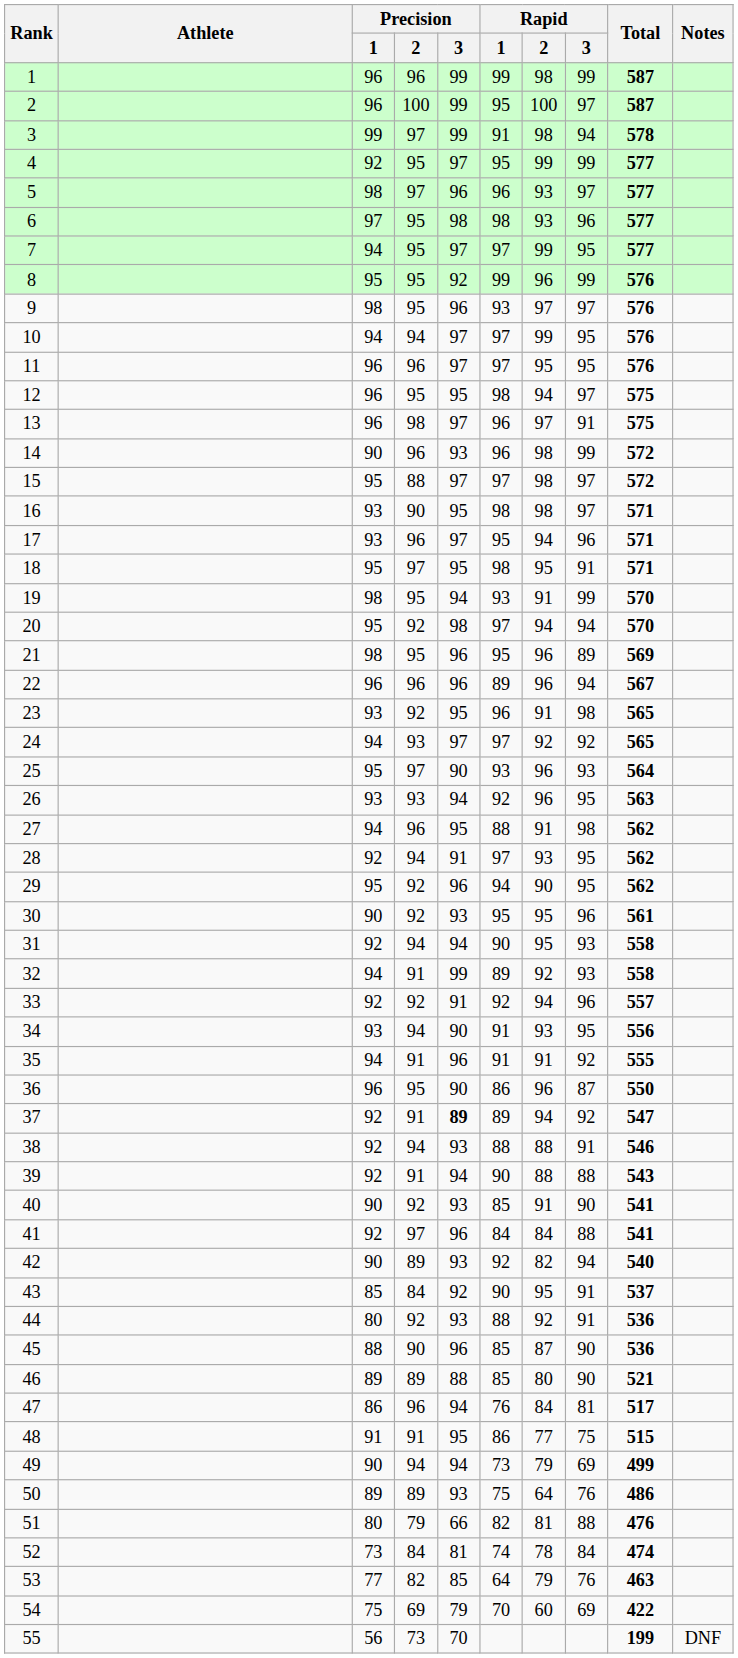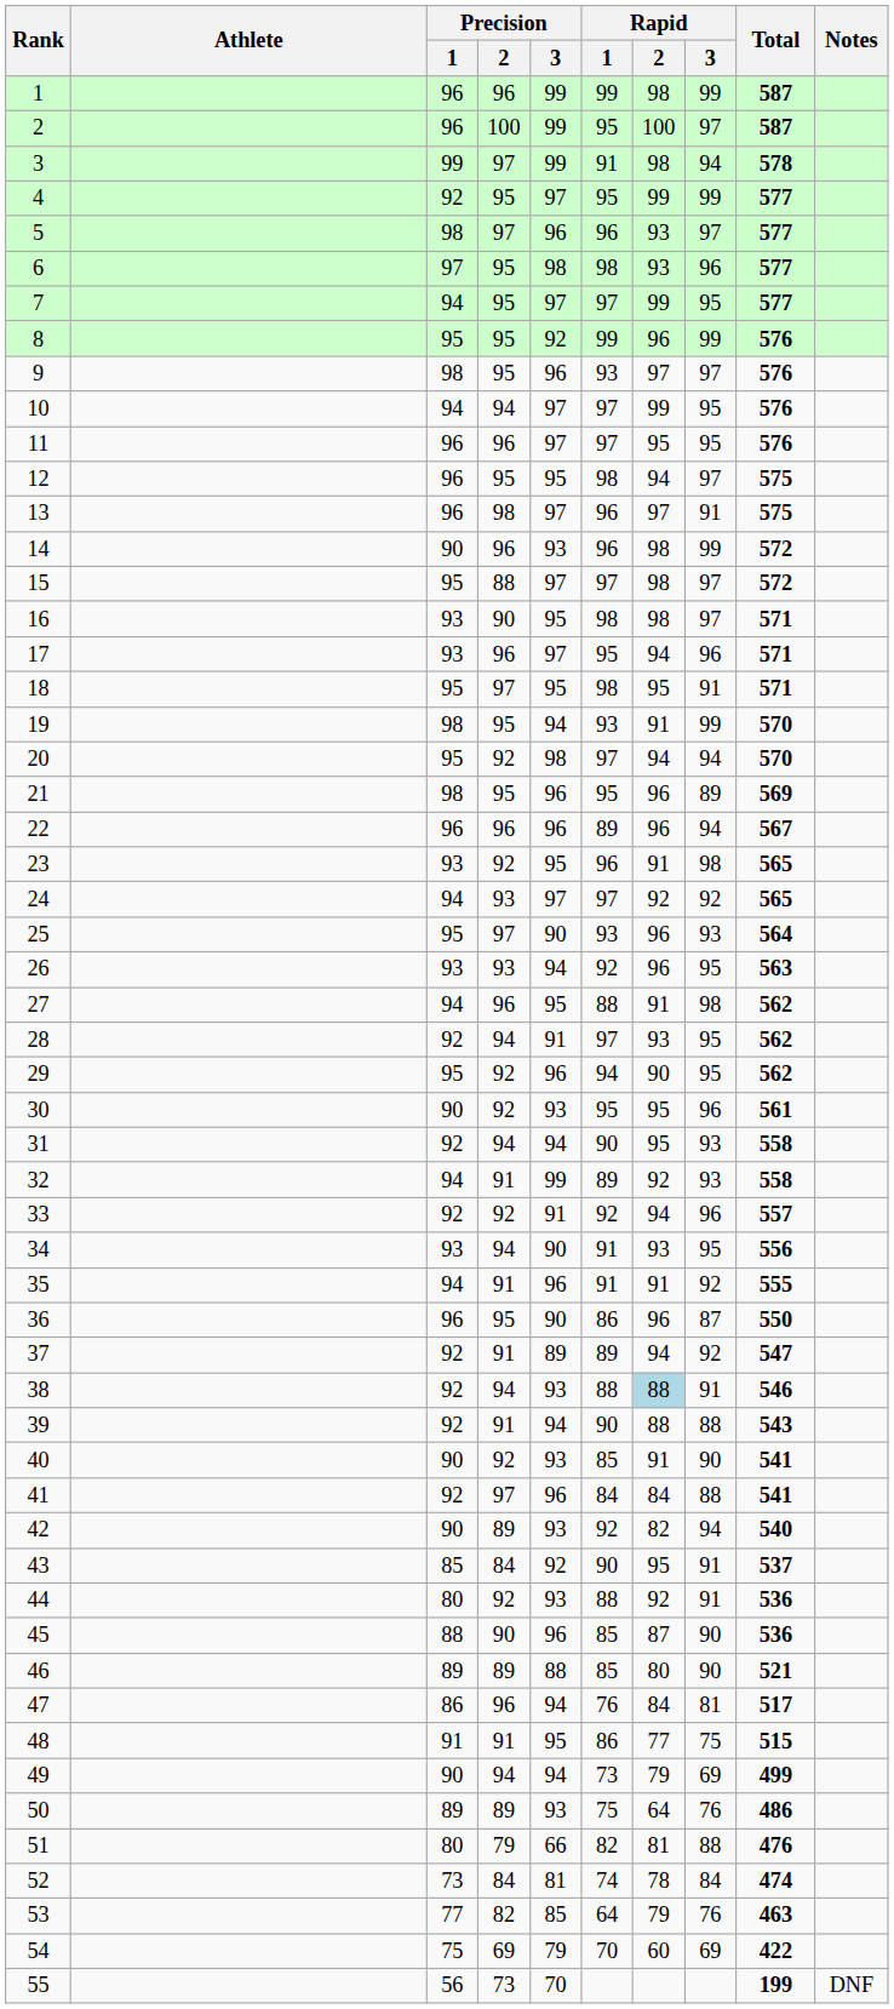37 | Precision / 3: bold -> normal
38 | Rapid / 2: no background -> lightblue background
